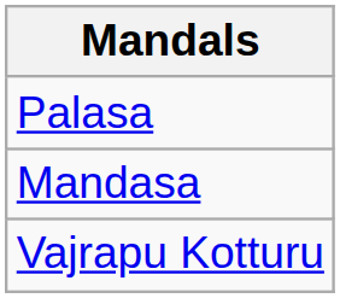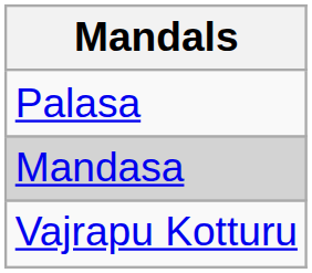row 3 | column 1: no background -> lightgrey background
